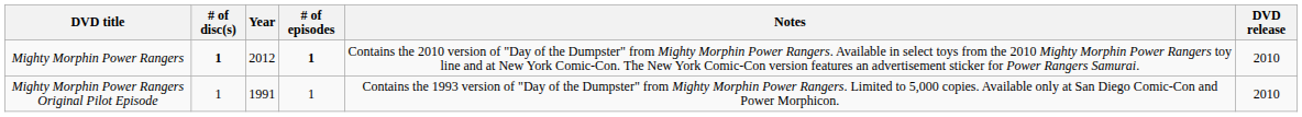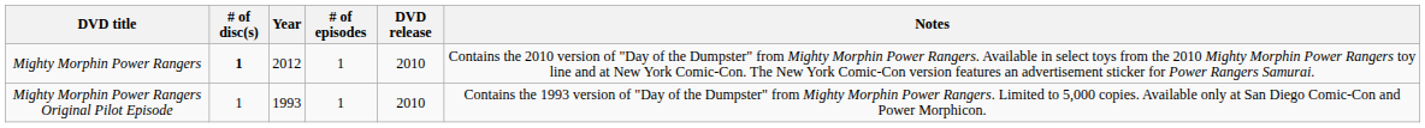columns swapped: DVD release <-> Notes
Mighty Morphin Power Rangers | # of episodes: bold -> normal
Mighty Morphin Power Rangers Original Pilot Episode | Year: 1991 -> 1993
